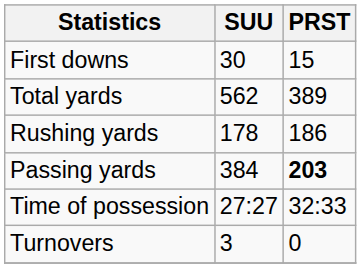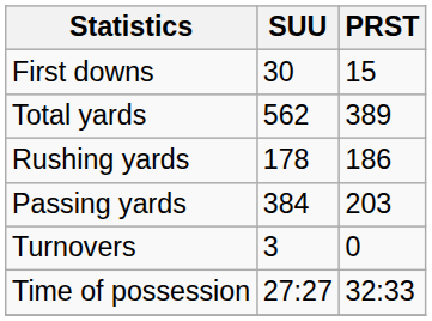Passing yards | PRST: bold -> normal
rows swapped: Turnovers <-> Time of possession
